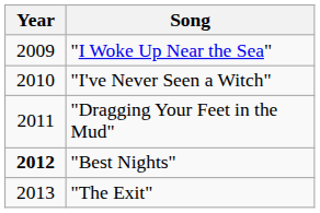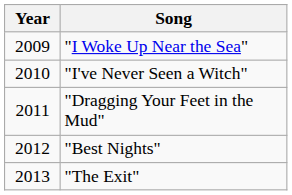"Best Nights" | Year: bold -> normal
